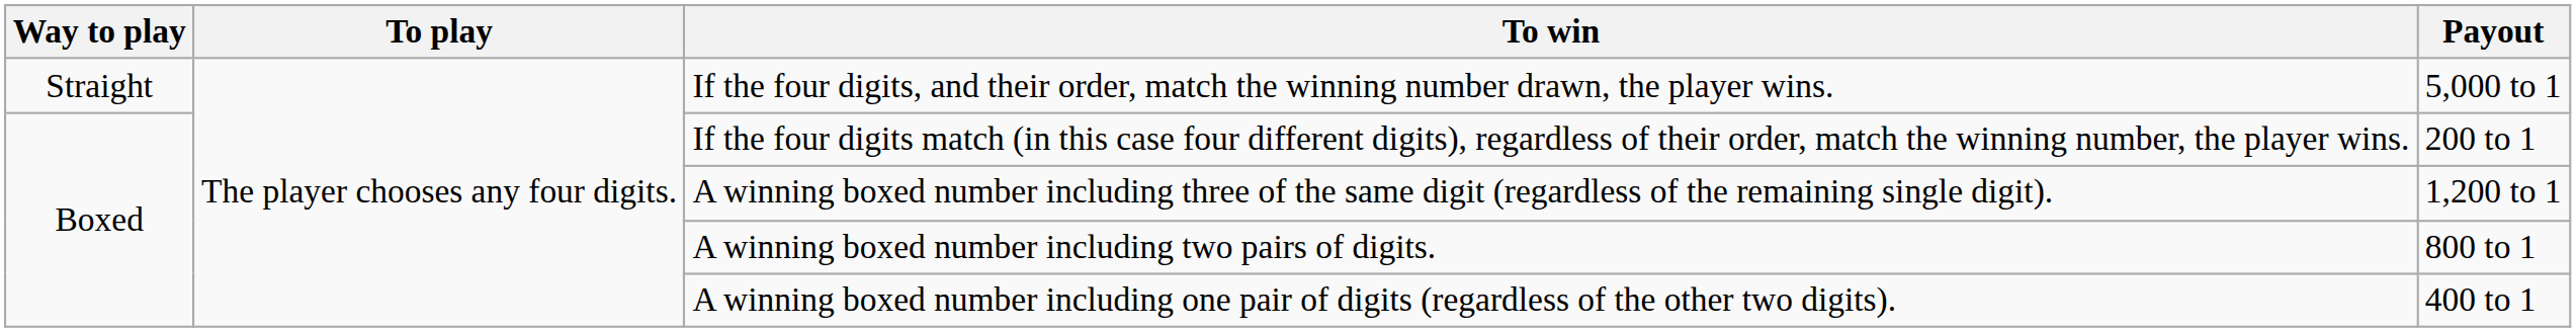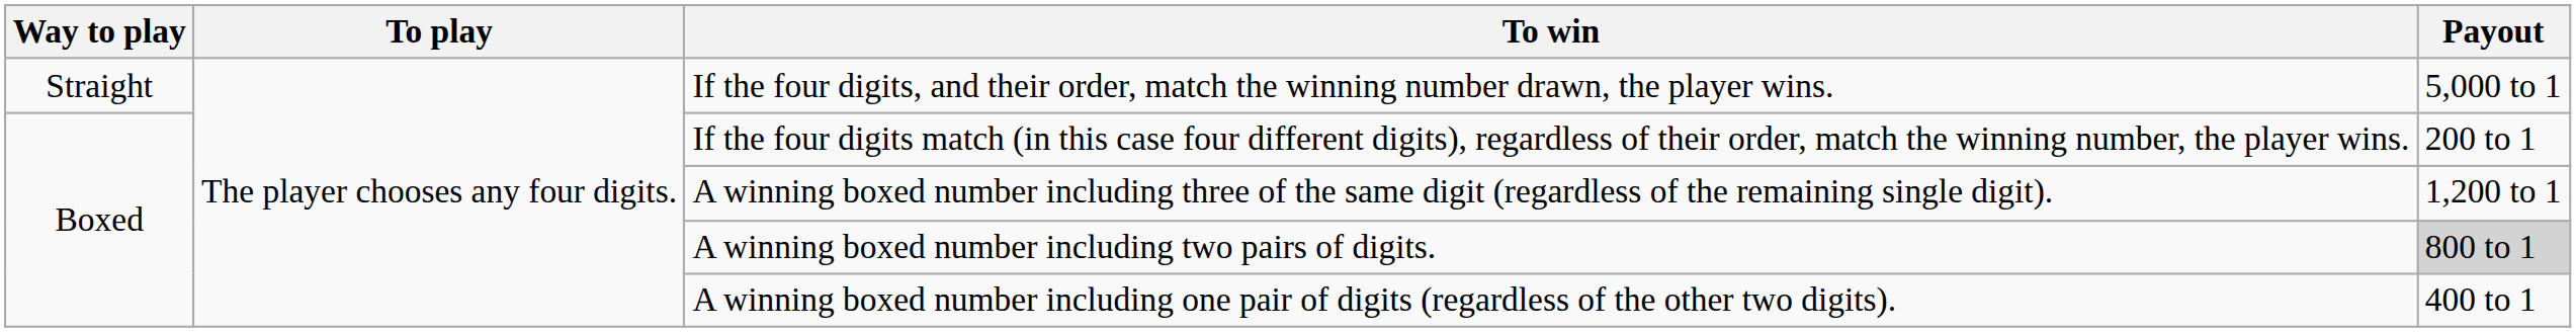A winning boxed number including two pairs of digits. | Payout: no background -> lightgrey background
